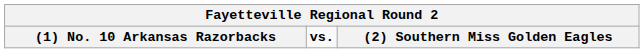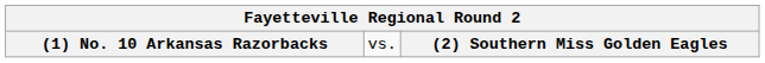(1) No. 10 Arkansas Razorbacks | column 2: bold -> normal
